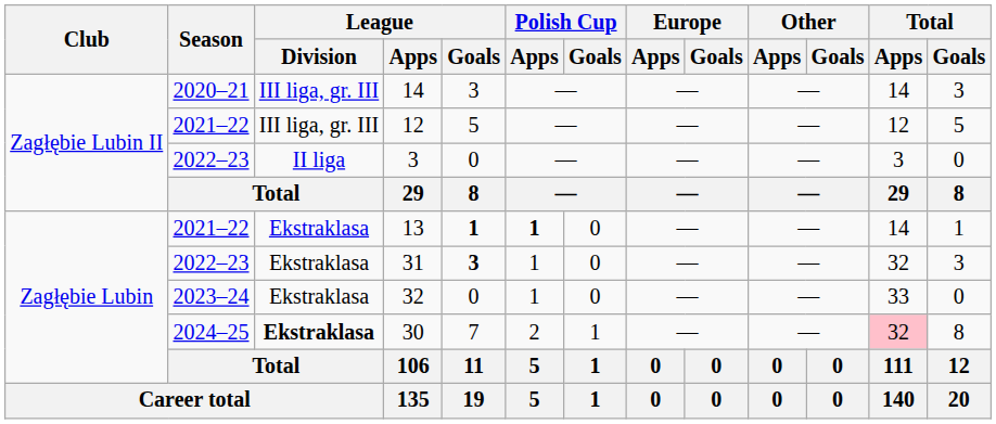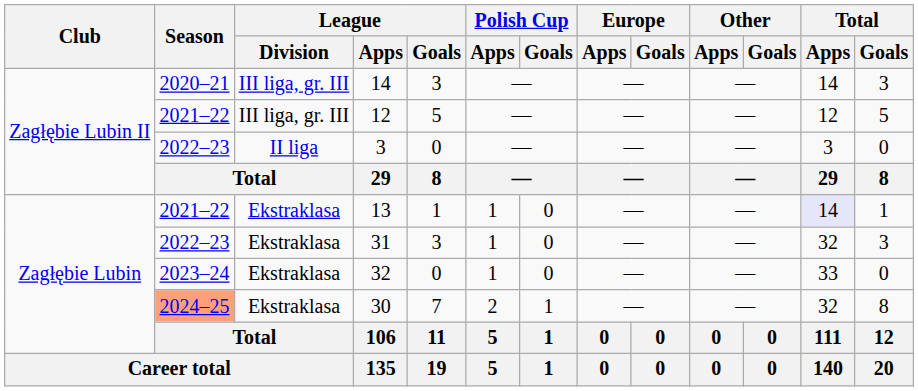13 | League / Goals: bold -> normal
13 | Polish Cup / Apps: bold -> normal
13 | Total / Apps: no background -> lavender background
31 | League / Goals: bold -> normal
30 | Season: no background -> lightsalmon background
30 | League / Division: bold -> normal
30 | Total / Apps: pink background -> no background
